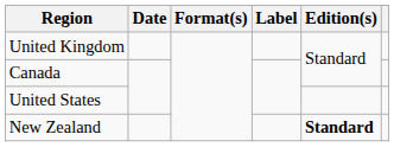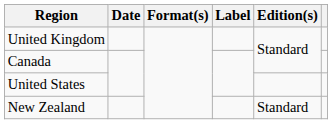New Zealand | Edition(s): bold -> normal
